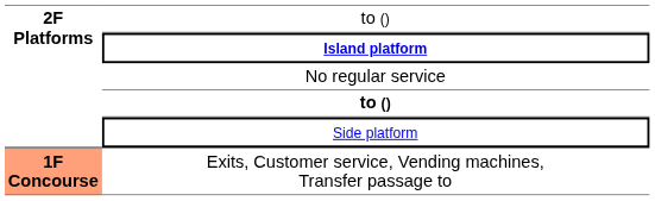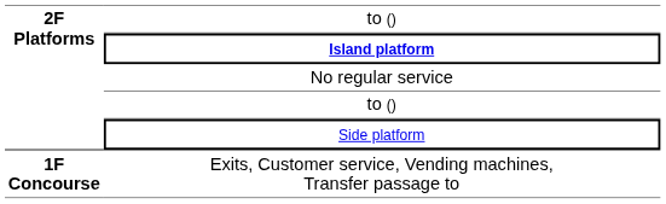row 4 | column 2: bold -> normal
row 6 | column 1: lightsalmon background -> no background
